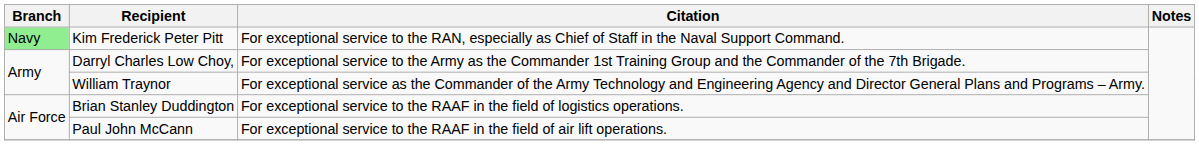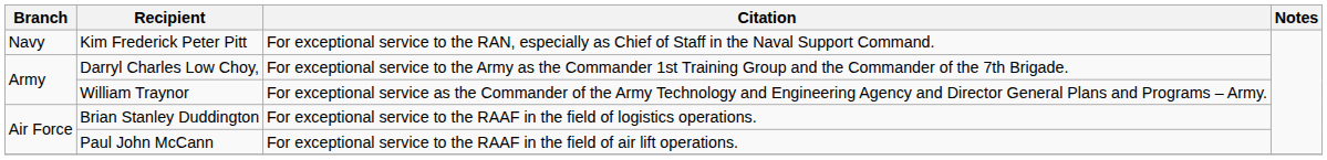Kim Frederick Peter Pitt | Branch: lightgreen background -> no background
